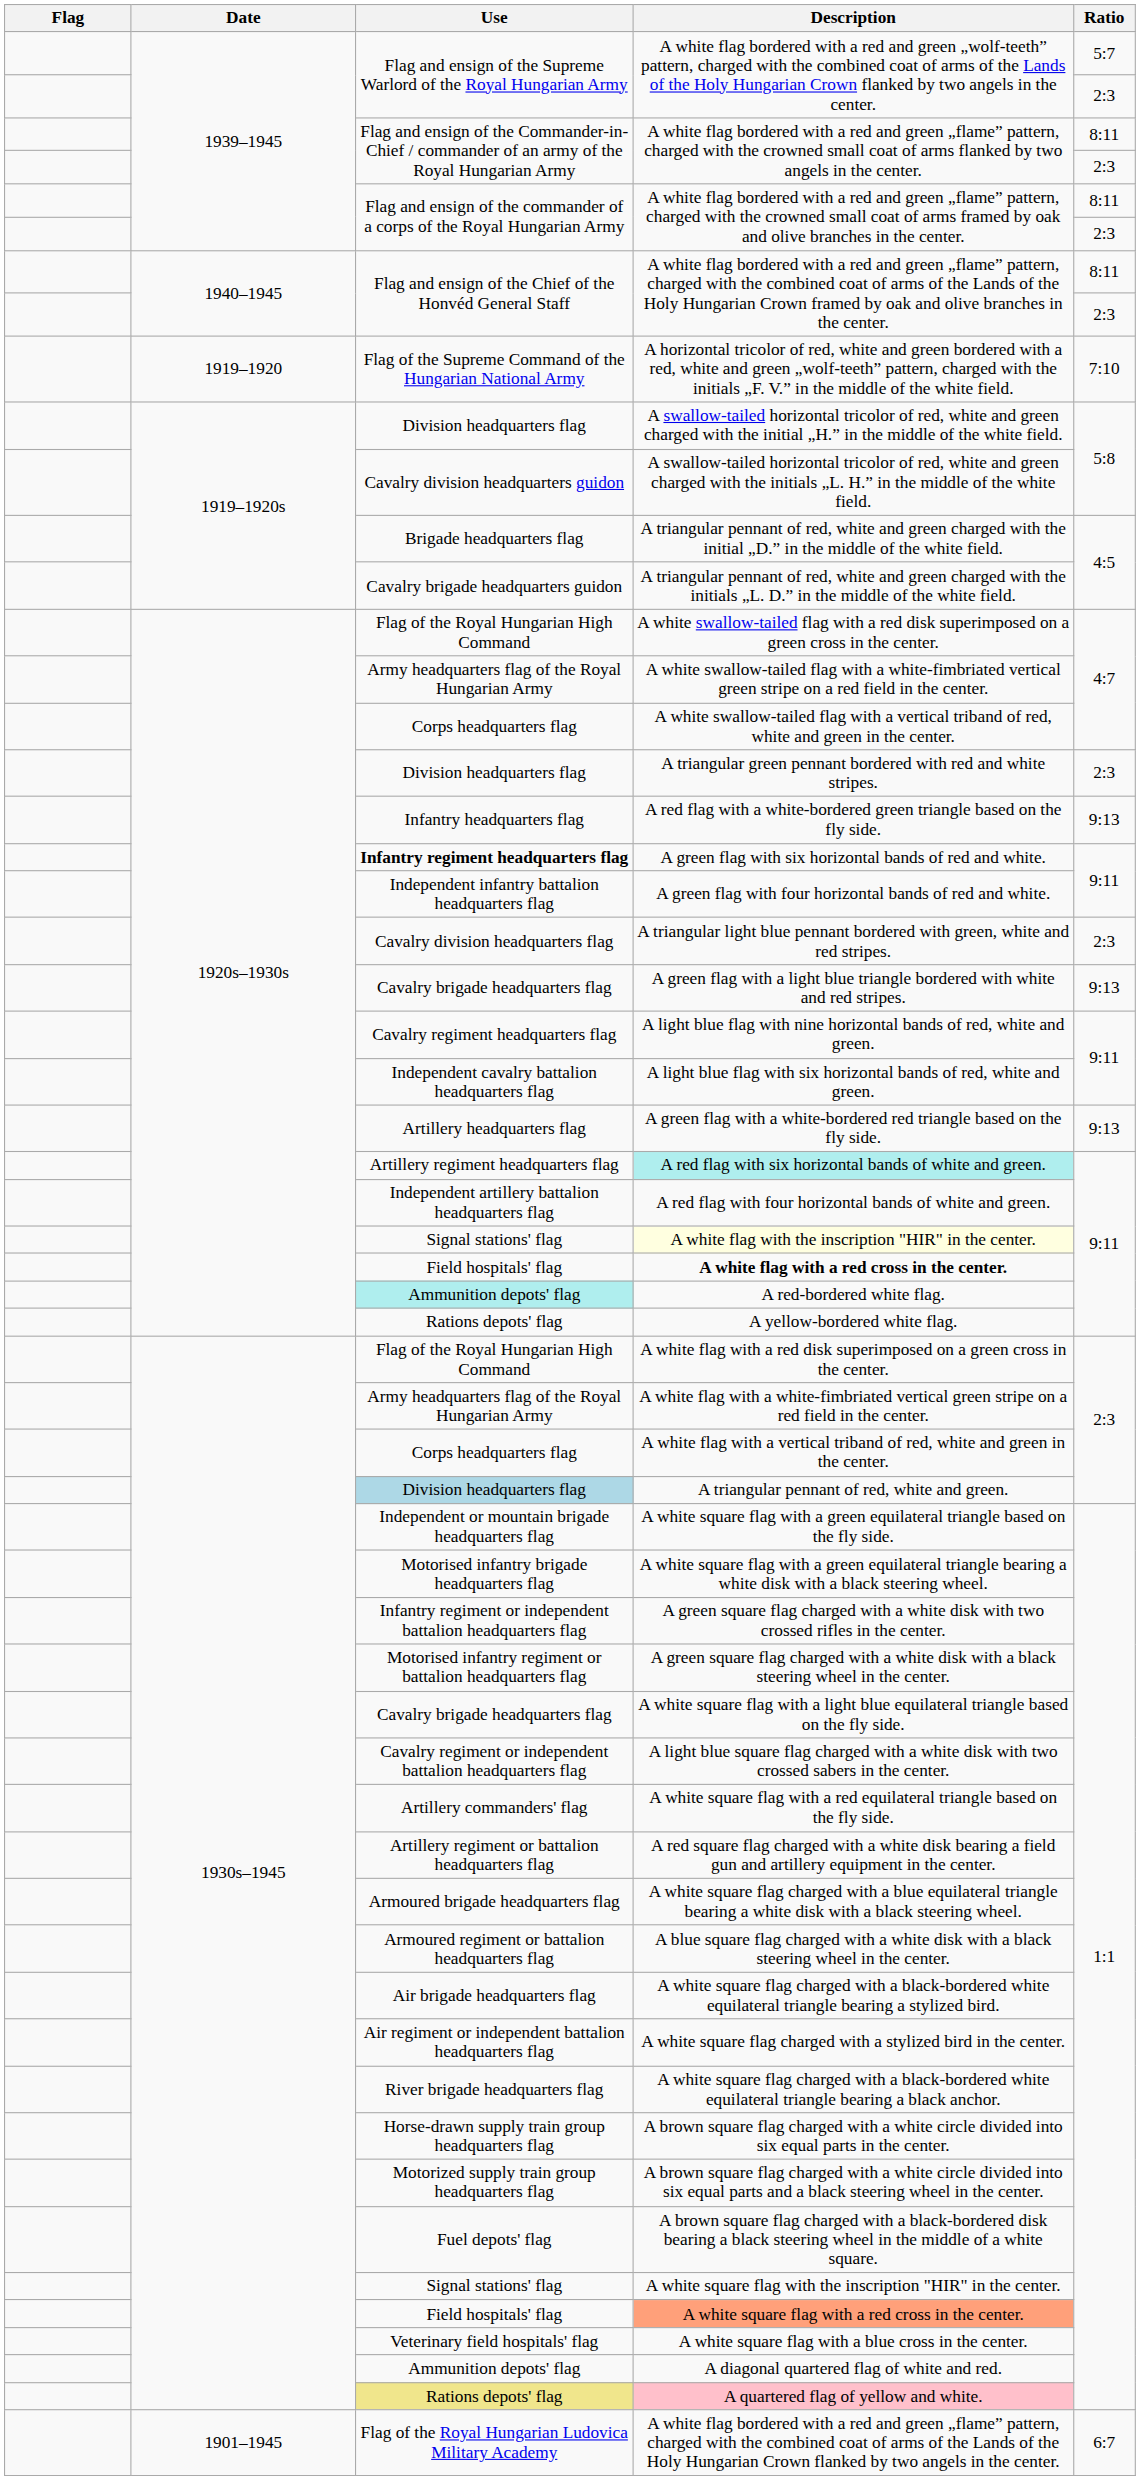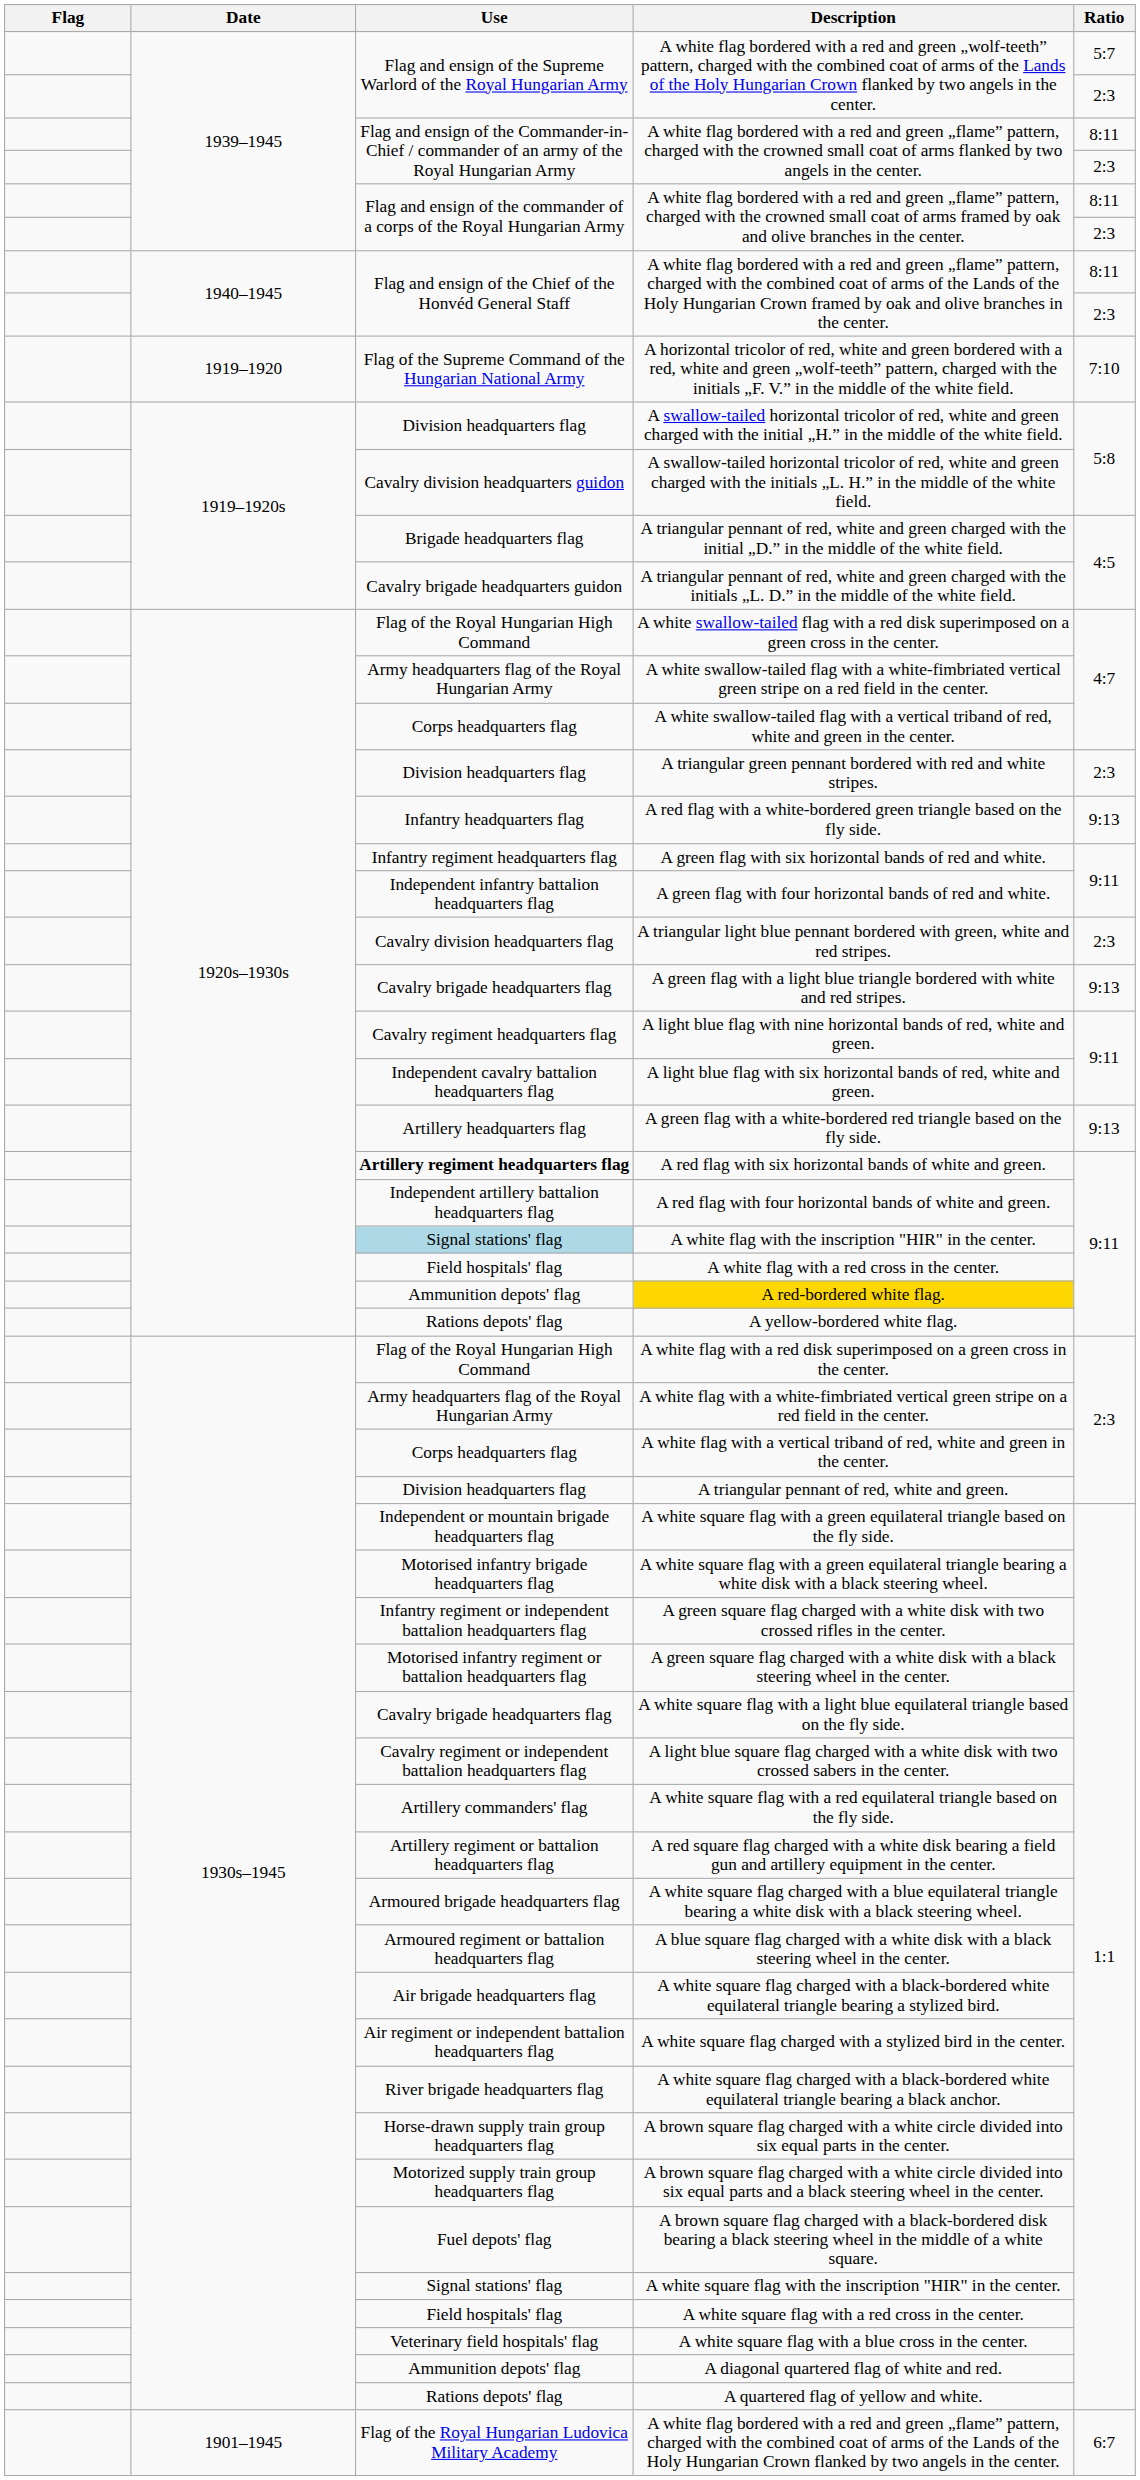A green flag with six horizontal bands of red and white. | Use: bold -> normal
A red flag with six horizontal bands of white and green. | Use: normal -> bold
A red flag with six horizontal bands of white and green. | Description: paleturquoise background -> no background
A white flag with the inscription "HIR" in the center. | Use: no background -> lightblue background
A white flag with the inscription "HIR" in the center. | Description: lightyellow background -> no background
A white flag with a red cross in the center. | Description: bold -> normal
A red-bordered white flag. | Use: paleturquoise background -> no background
A red-bordered white flag. | Description: no background -> gold background
A triangular pennant of red, white and green. | Use: lightblue background -> no background
A white square flag with a red cross in the center. | Description: lightsalmon background -> no background
A quartered flag of yellow and white. | Use: khaki background -> no background
A quartered flag of yellow and white. | Description: pink background -> no background
